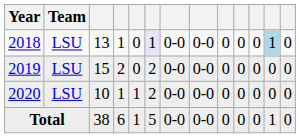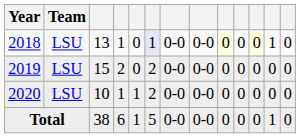2018 | column 9: no background -> lightyellow background
2018 | column 11: no background -> lightyellow background
2018 | column 12: lightblue background -> no background
